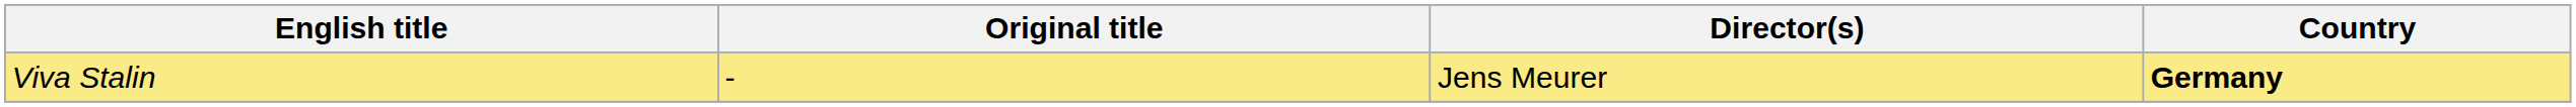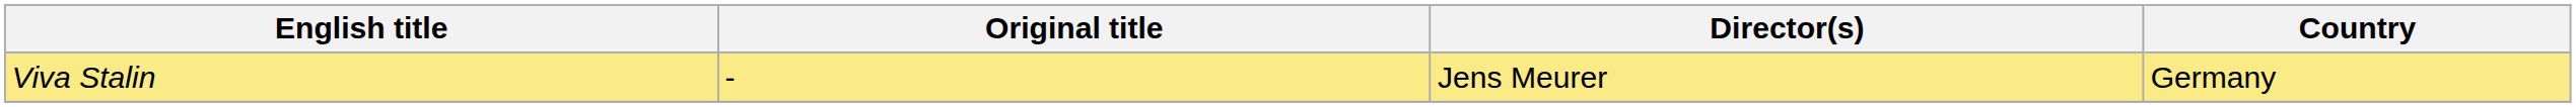Viva Stalin | Country: bold -> normal
